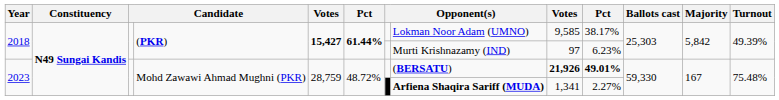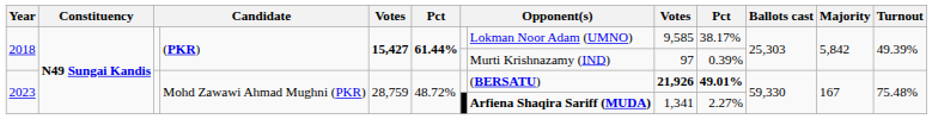row 3 | column 10: 6.23% -> 0.39%
